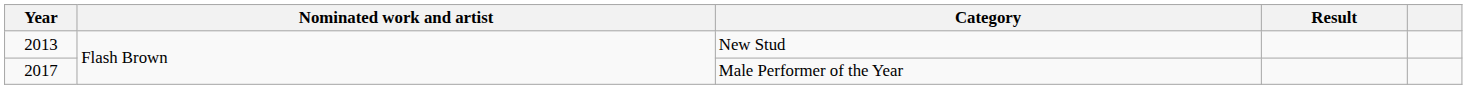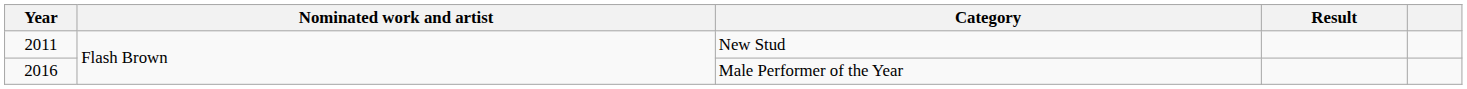New Stud | Year: 2013 -> 2011
Male Performer of the Year | Year: 2017 -> 2016
